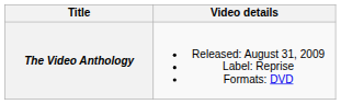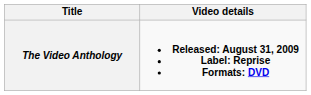The Video Anthology | Video details: normal -> bold
